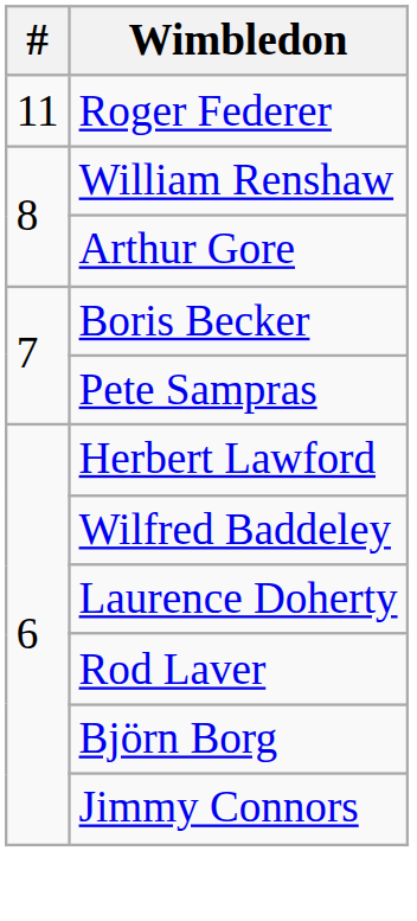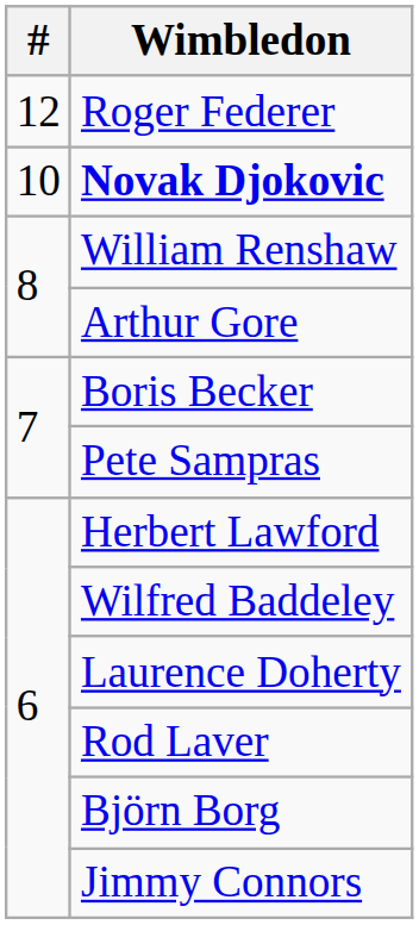Roger Federer | #: 11 -> 12
+ row: 10 | Novak Djokovic
